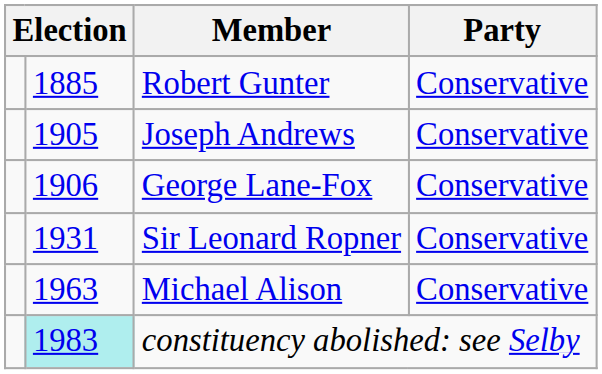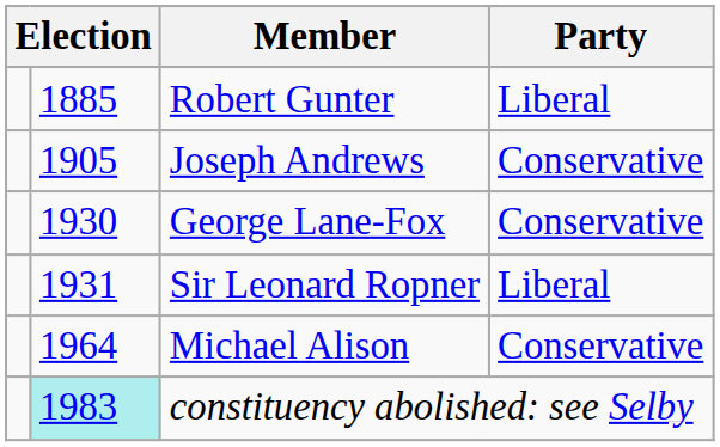Robert Gunter | Party: Conservative -> Liberal
George Lane-Fox | column 2: 1906 -> 1930
Sir Leonard Ropner | Party: Conservative -> Liberal
Michael Alison | column 2: 1963 -> 1964
